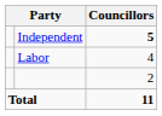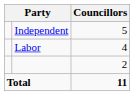Independent | Councillors: bold -> normal
